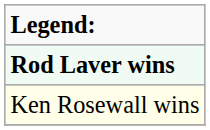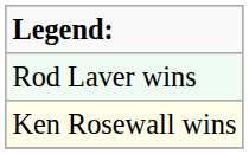row 2 | column 1: bold -> normal
